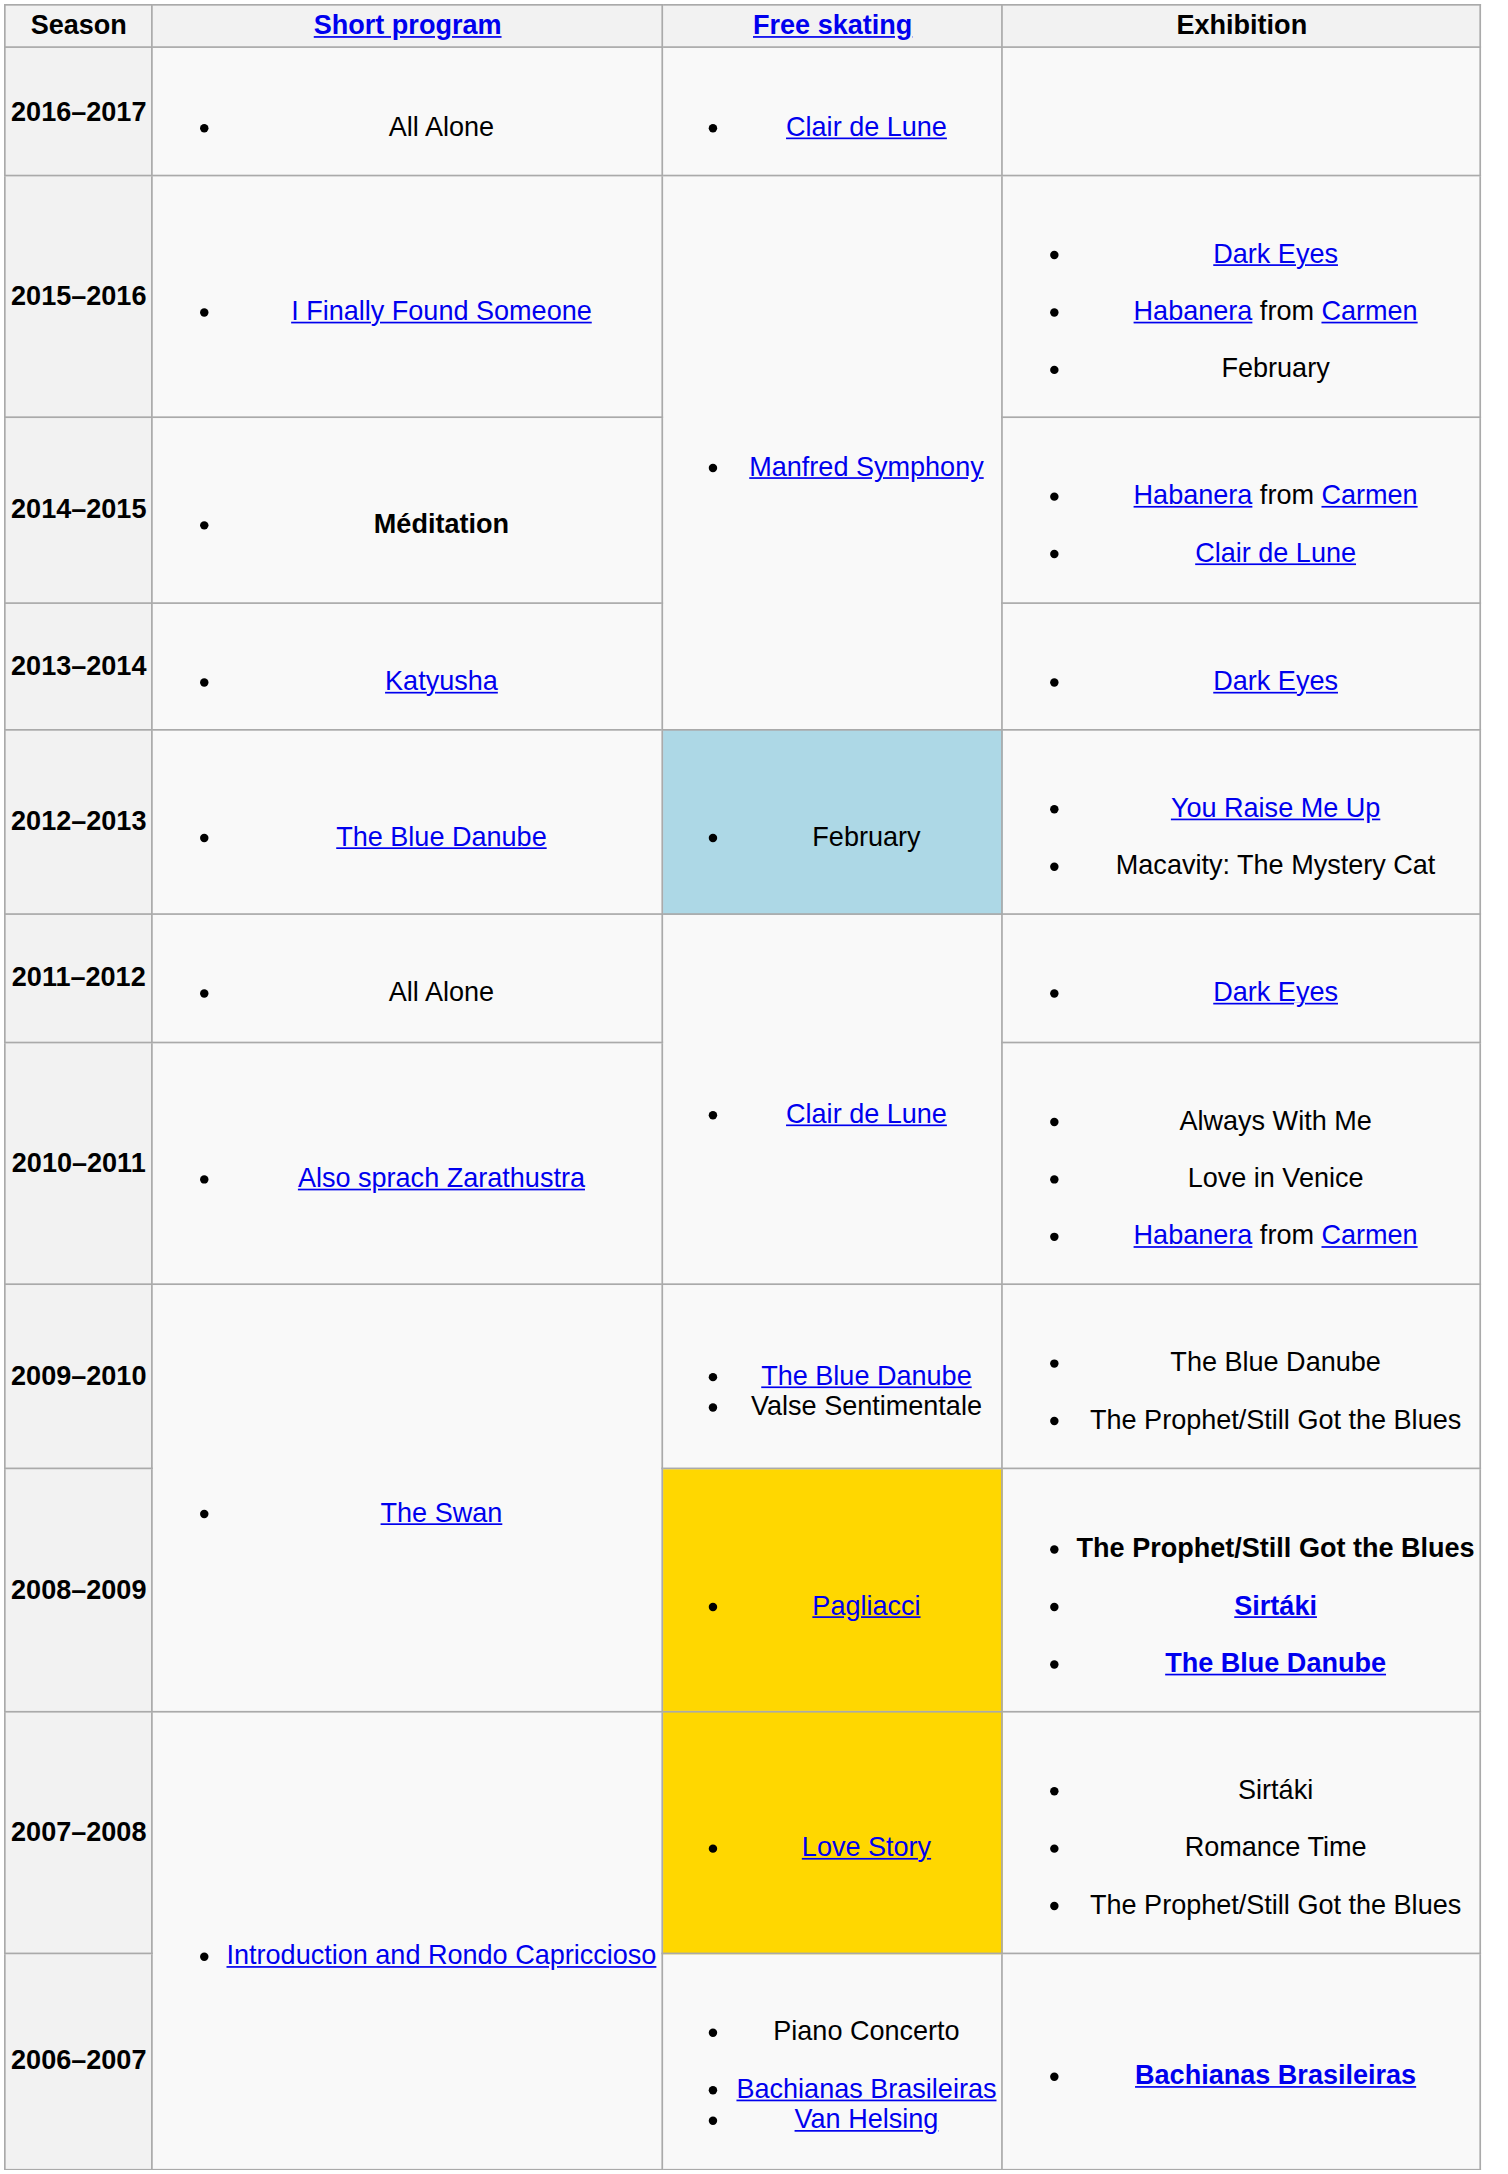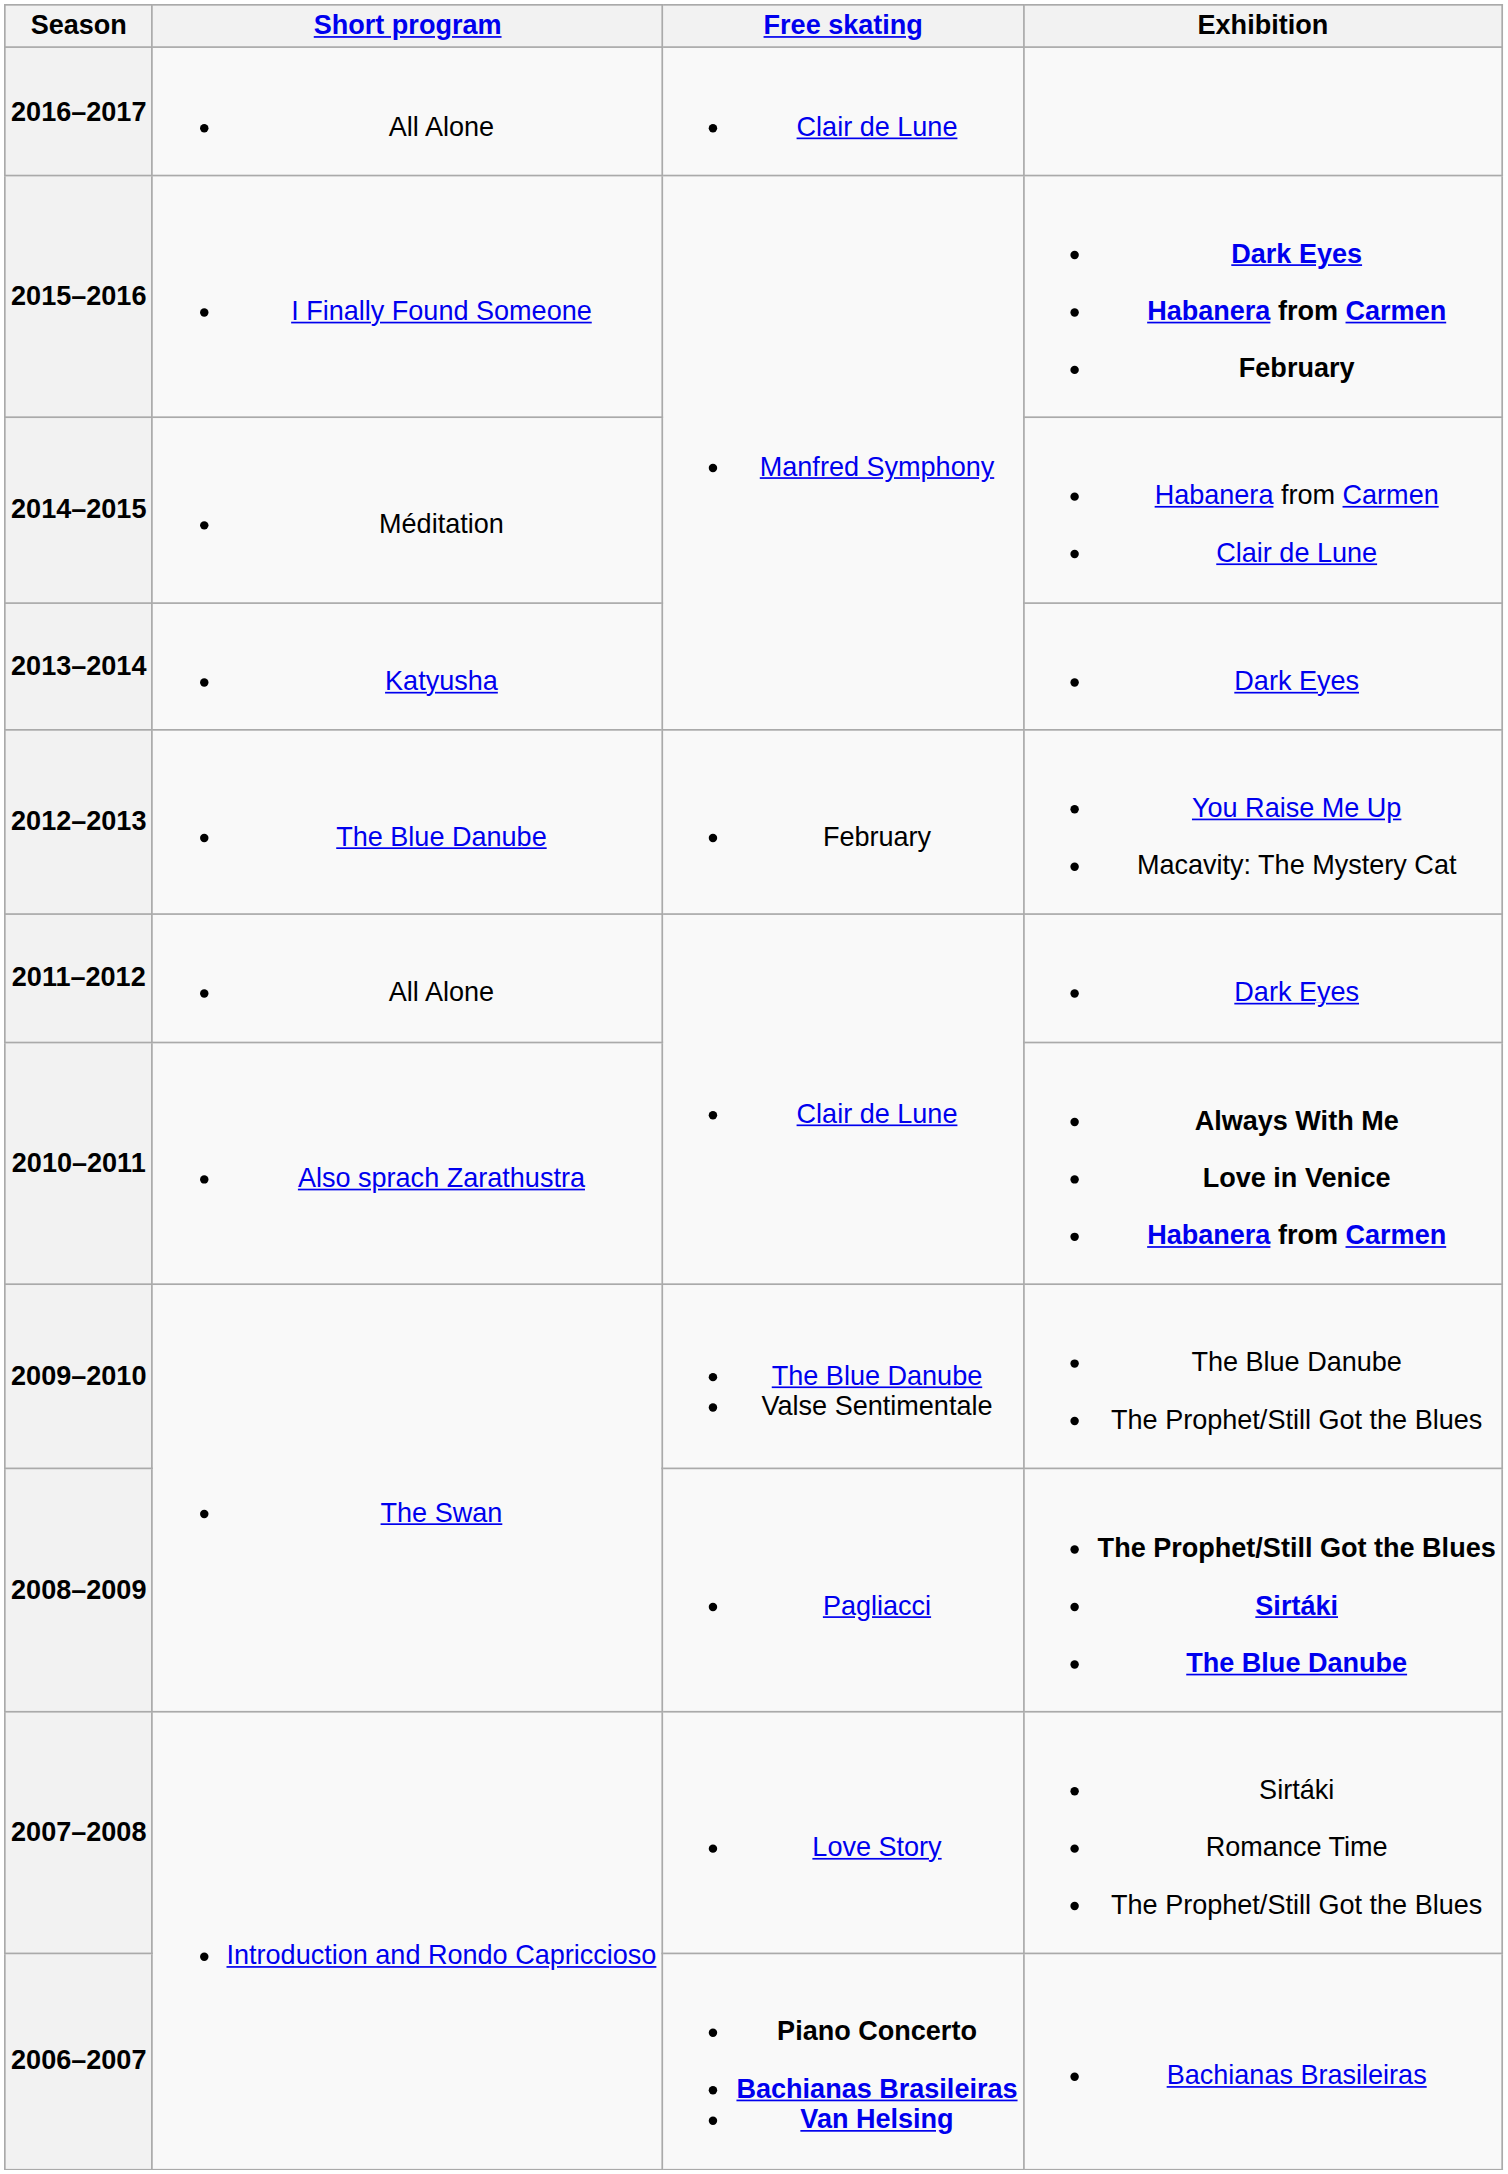2015–2016 | Exhibition: normal -> bold
2014–2015 | Short program: bold -> normal
2012–2013 | Free skating: lightblue background -> no background
2010–2011 | Exhibition: normal -> bold
2008–2009 | Free skating: gold background -> no background
2007–2008 | Free skating: gold background -> no background
2006–2007 | Free skating: normal -> bold
2006–2007 | Exhibition: bold -> normal
